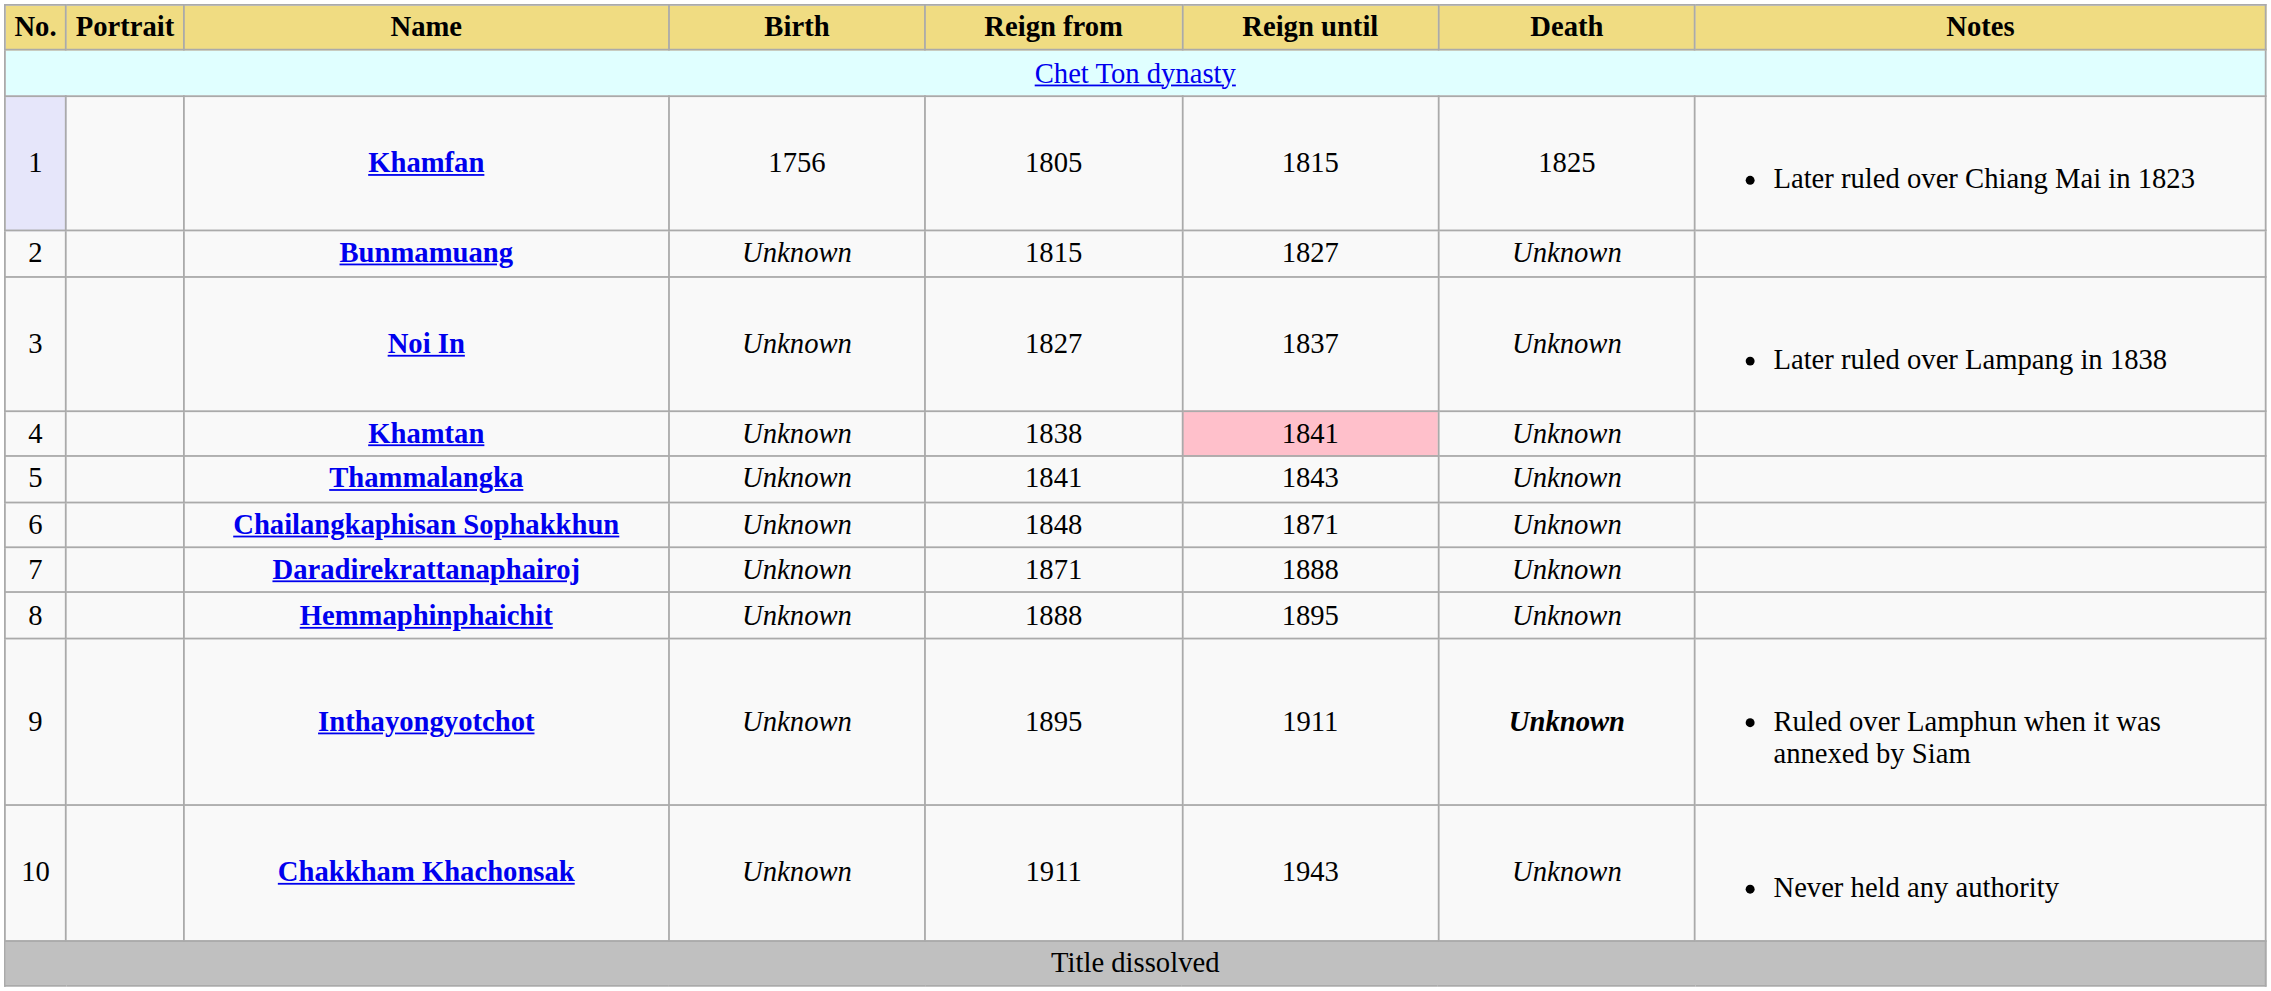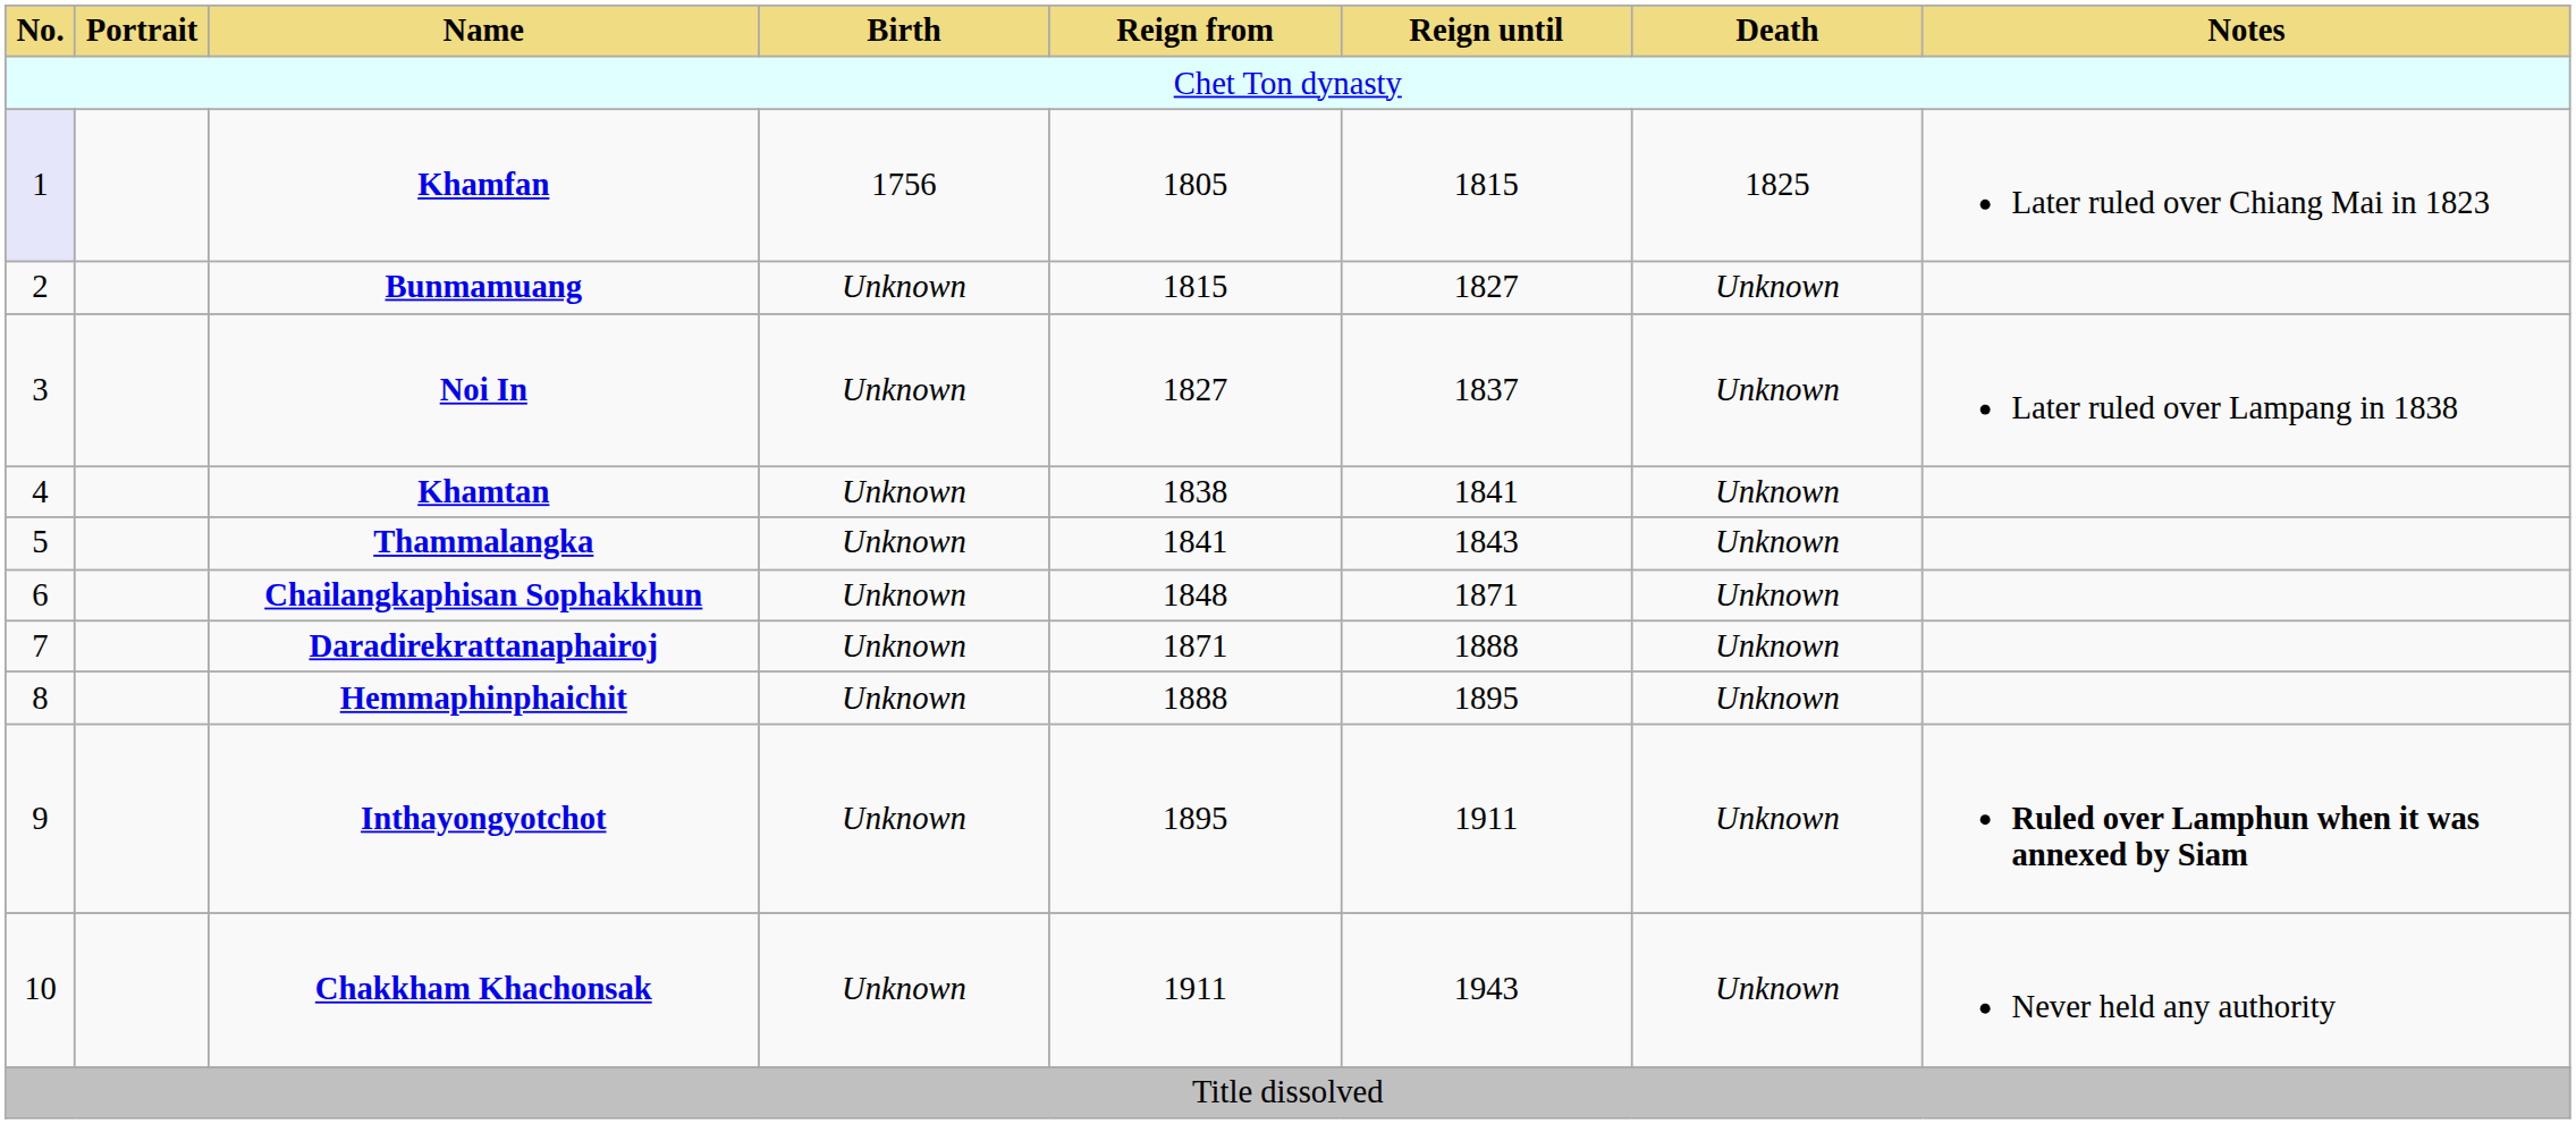Khamtan | Reign until: pink background -> no background
Inthayongyotchot | Death: bold -> normal
Inthayongyotchot | Notes: normal -> bold
